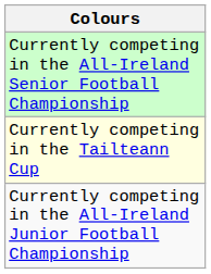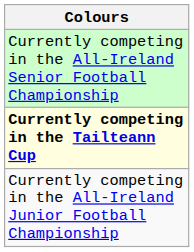row 3 | column 1: normal -> bold
